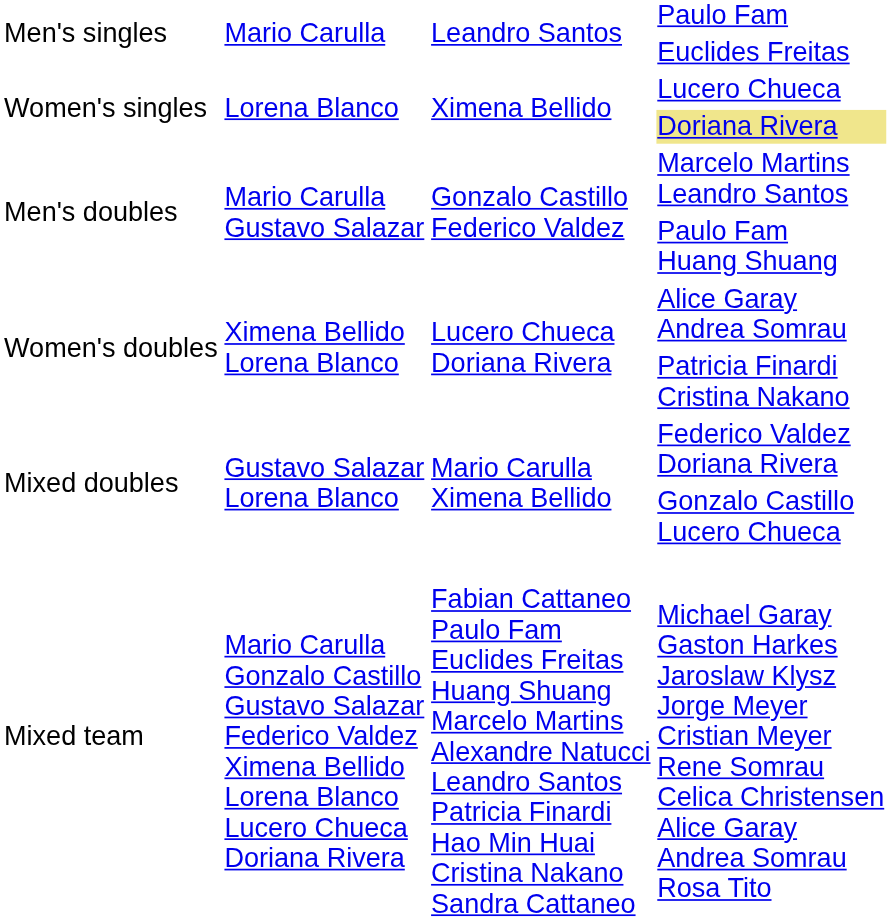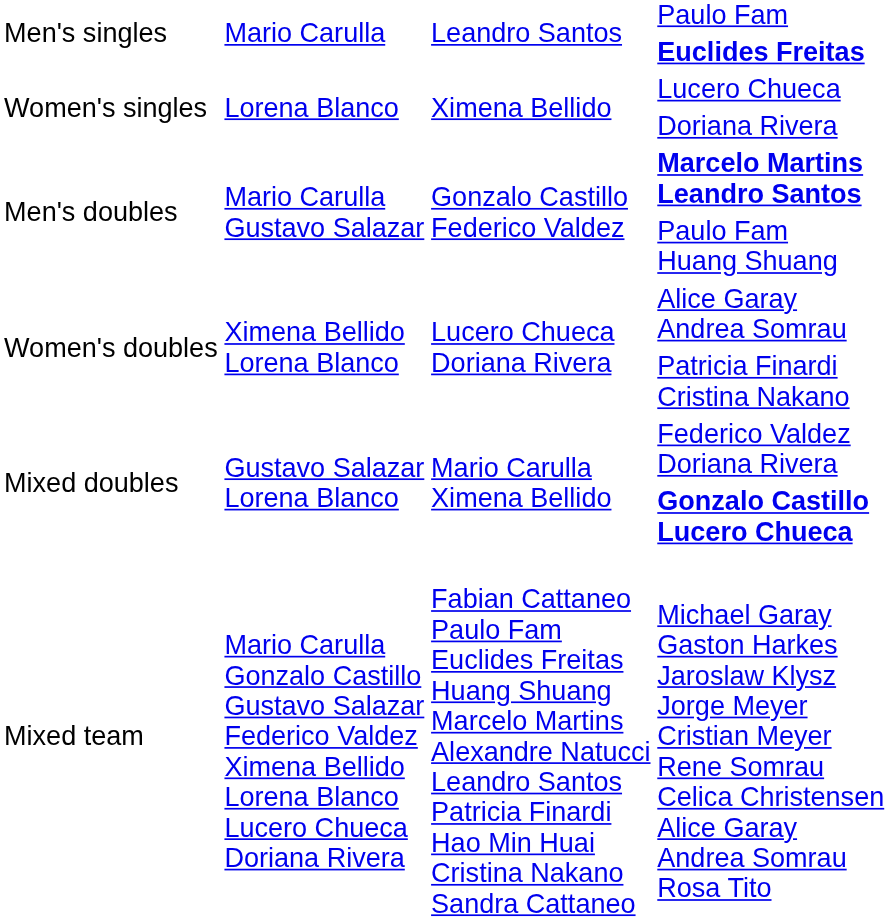Euclides Freitas | column 4: normal -> bold
Doriana Rivera | column 4: khaki background -> no background
Marcelo Martins Leandro Santos | column 4: normal -> bold
Gonzalo Castillo Lucero Chueca | column 4: normal -> bold
